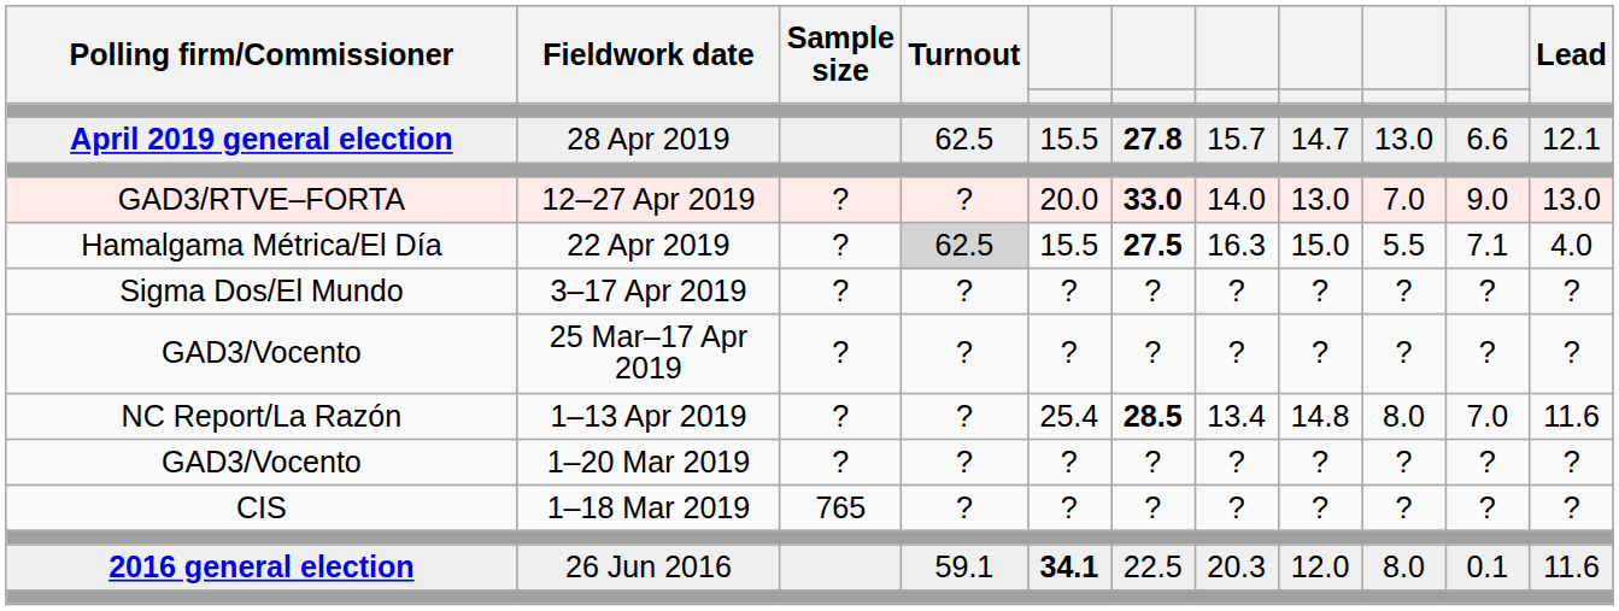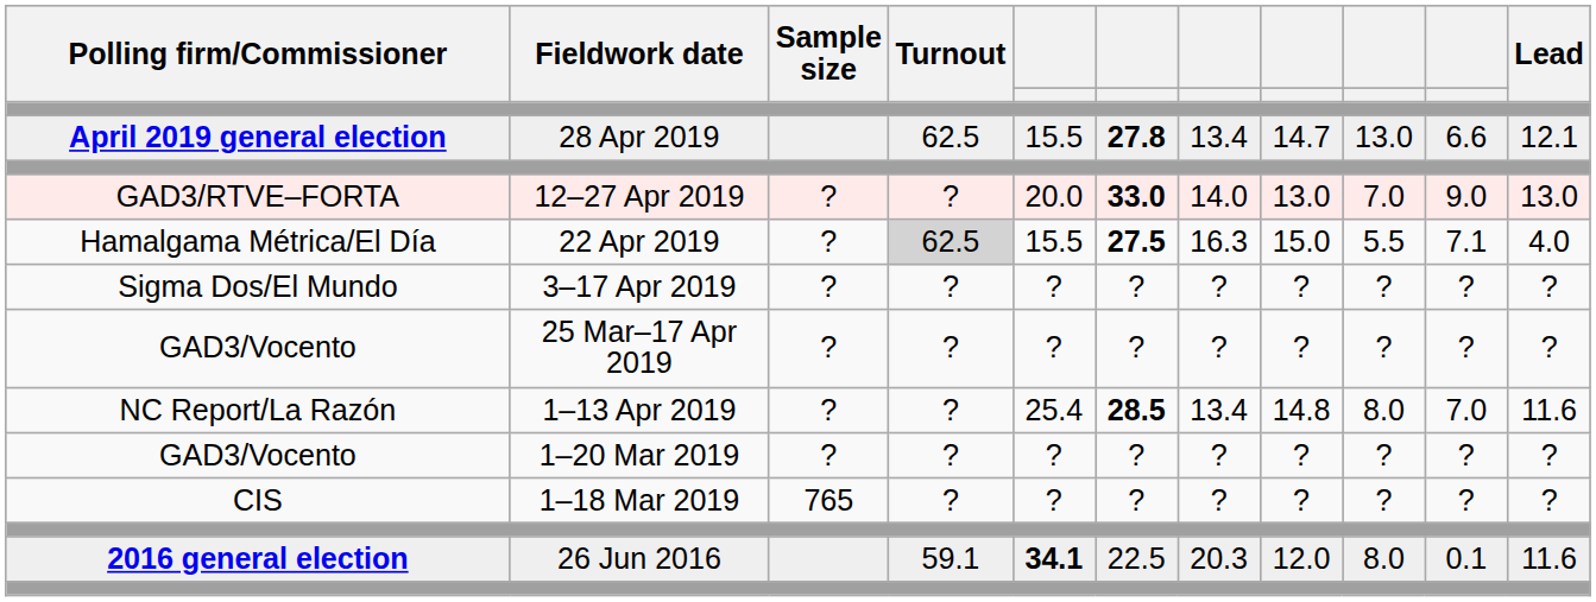28 Apr 2019 | column 7: 15.7 -> 13.4
